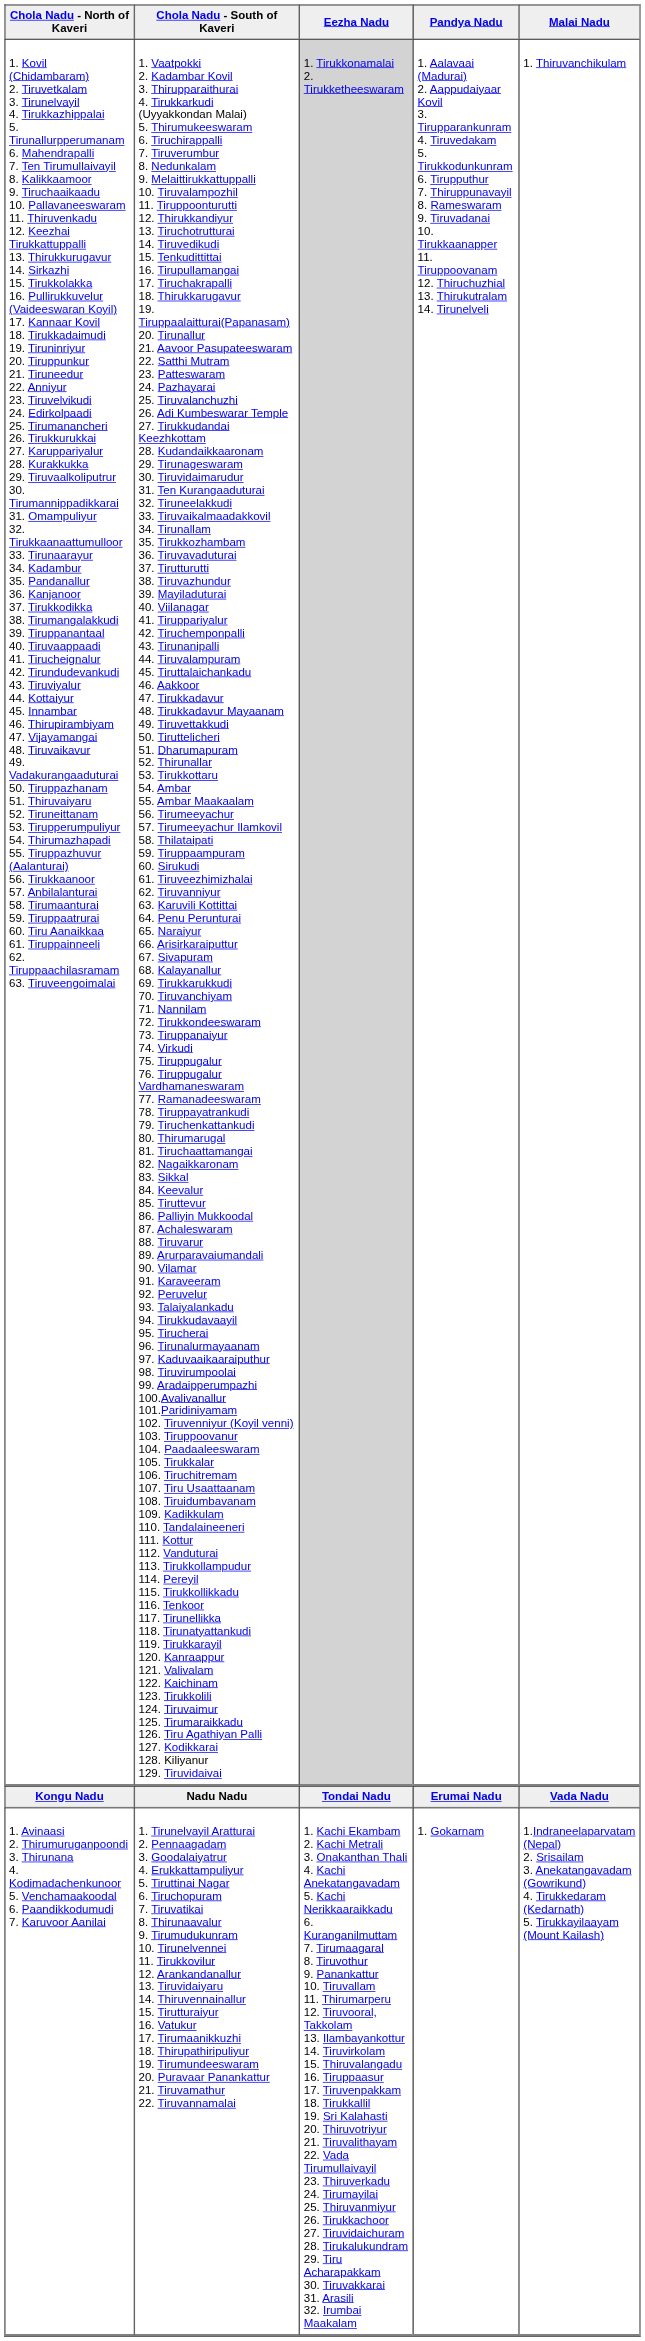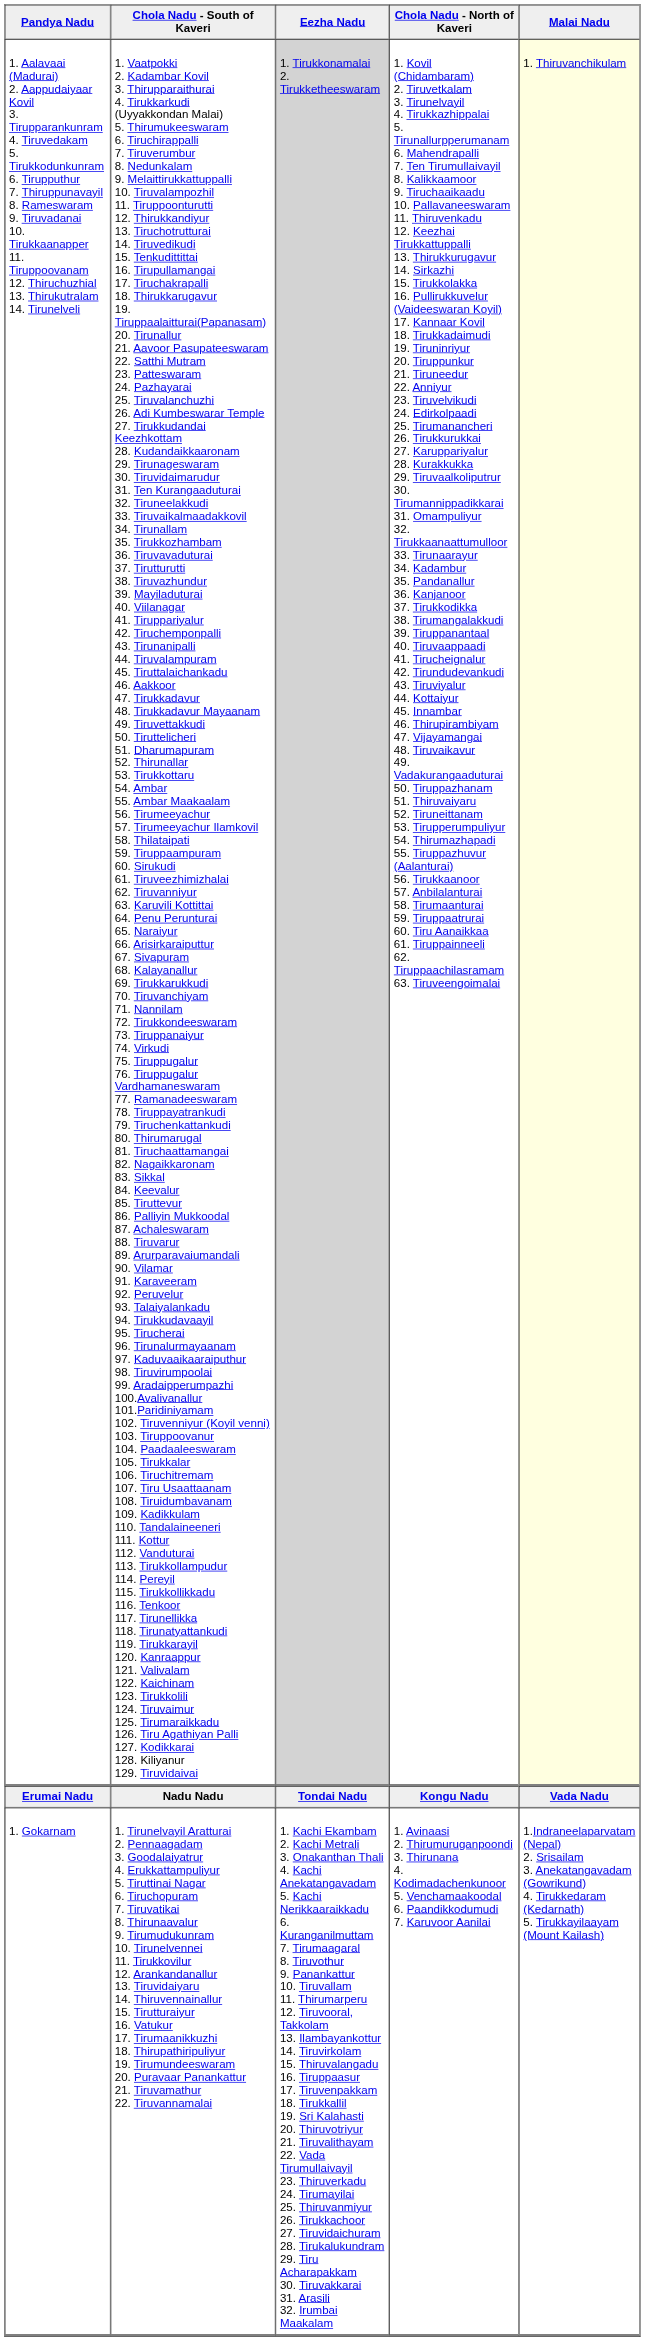columns swapped: Chola Nadu - North of Kaveri <-> Pandya Nadu
row 2 | Malai Nadu: no background -> lightyellow background
